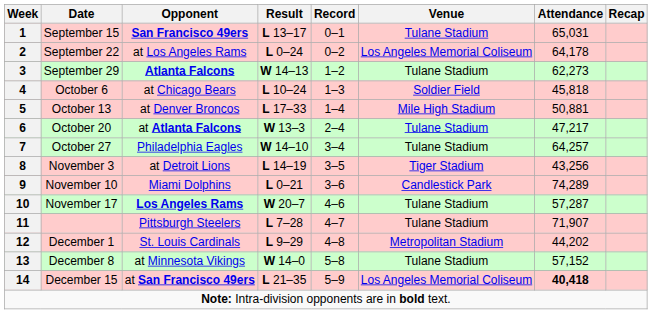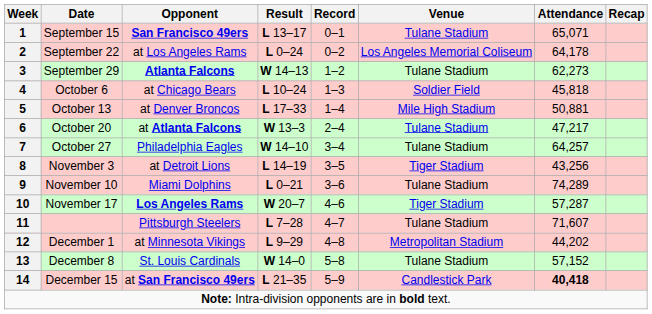1 | Attendance: 65,031 -> 65,071
9 | Venue: Candlestick Park -> Tulane Stadium
10 | Venue: Tulane Stadium -> Tiger Stadium
11 | Attendance: 71,907 -> 71,607
12 | Opponent: St. Louis Cardinals -> at Minnesota Vikings
13 | Opponent: at Minnesota Vikings -> St. Louis Cardinals
14 | Venue: Los Angeles Memorial Coliseum -> Candlestick Park
